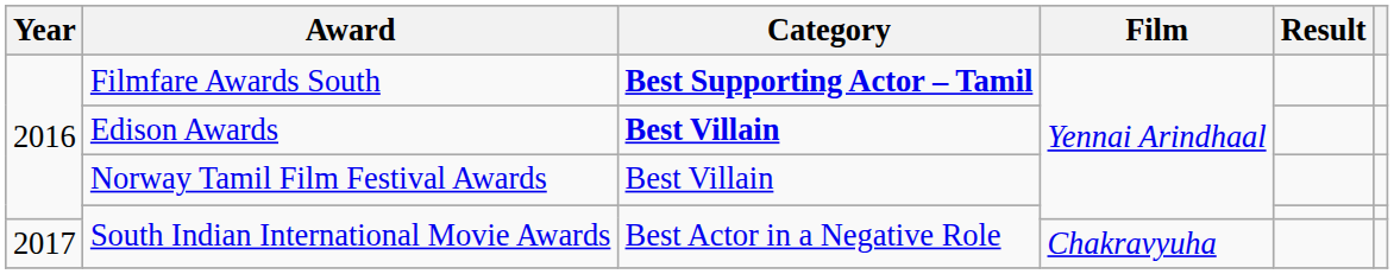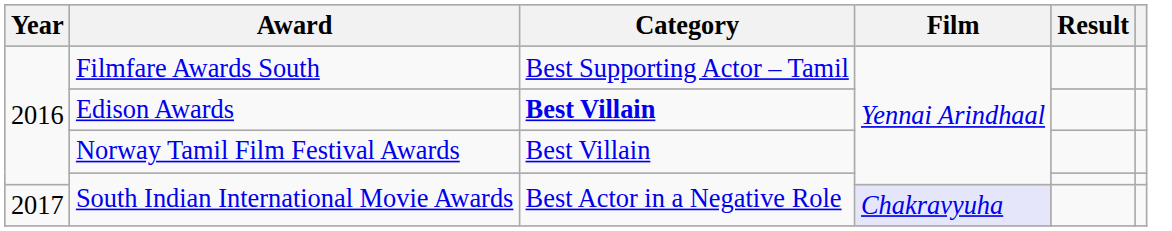Filmfare Awards South | Category: bold -> normal
2017 / South Indian International Movie Awards | Film: no background -> lavender background
